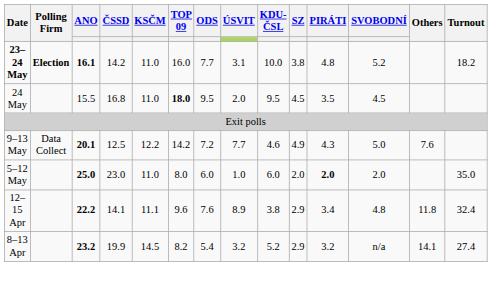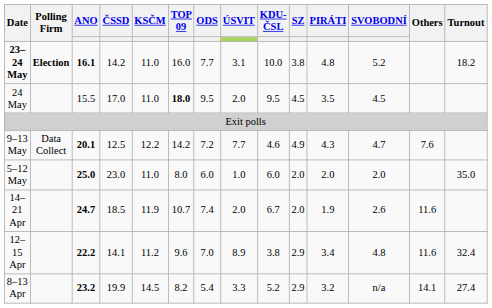24 May | ČSSD: 16.8 -> 17.0
9–13 May | SVOBODNÍ: 5.0 -> 4.7
5–12 May | PIRÁTI: bold -> normal
+ row: 14–21 Apr | 24.7 | 18.5 | 11.9 | 10.7 | 7.4 | 2.0 | 6.7 | 2.0 | 1.9 | 2.6 | 11.6
12–15 Apr | KSČM: 11.1 -> 11.2
12–15 Apr | ODS: 7.6 -> 7.0
12–15 Apr | Others: 11.8 -> 11.6
8–13 Apr | ÚSVIT: 3.2 -> 3.3
